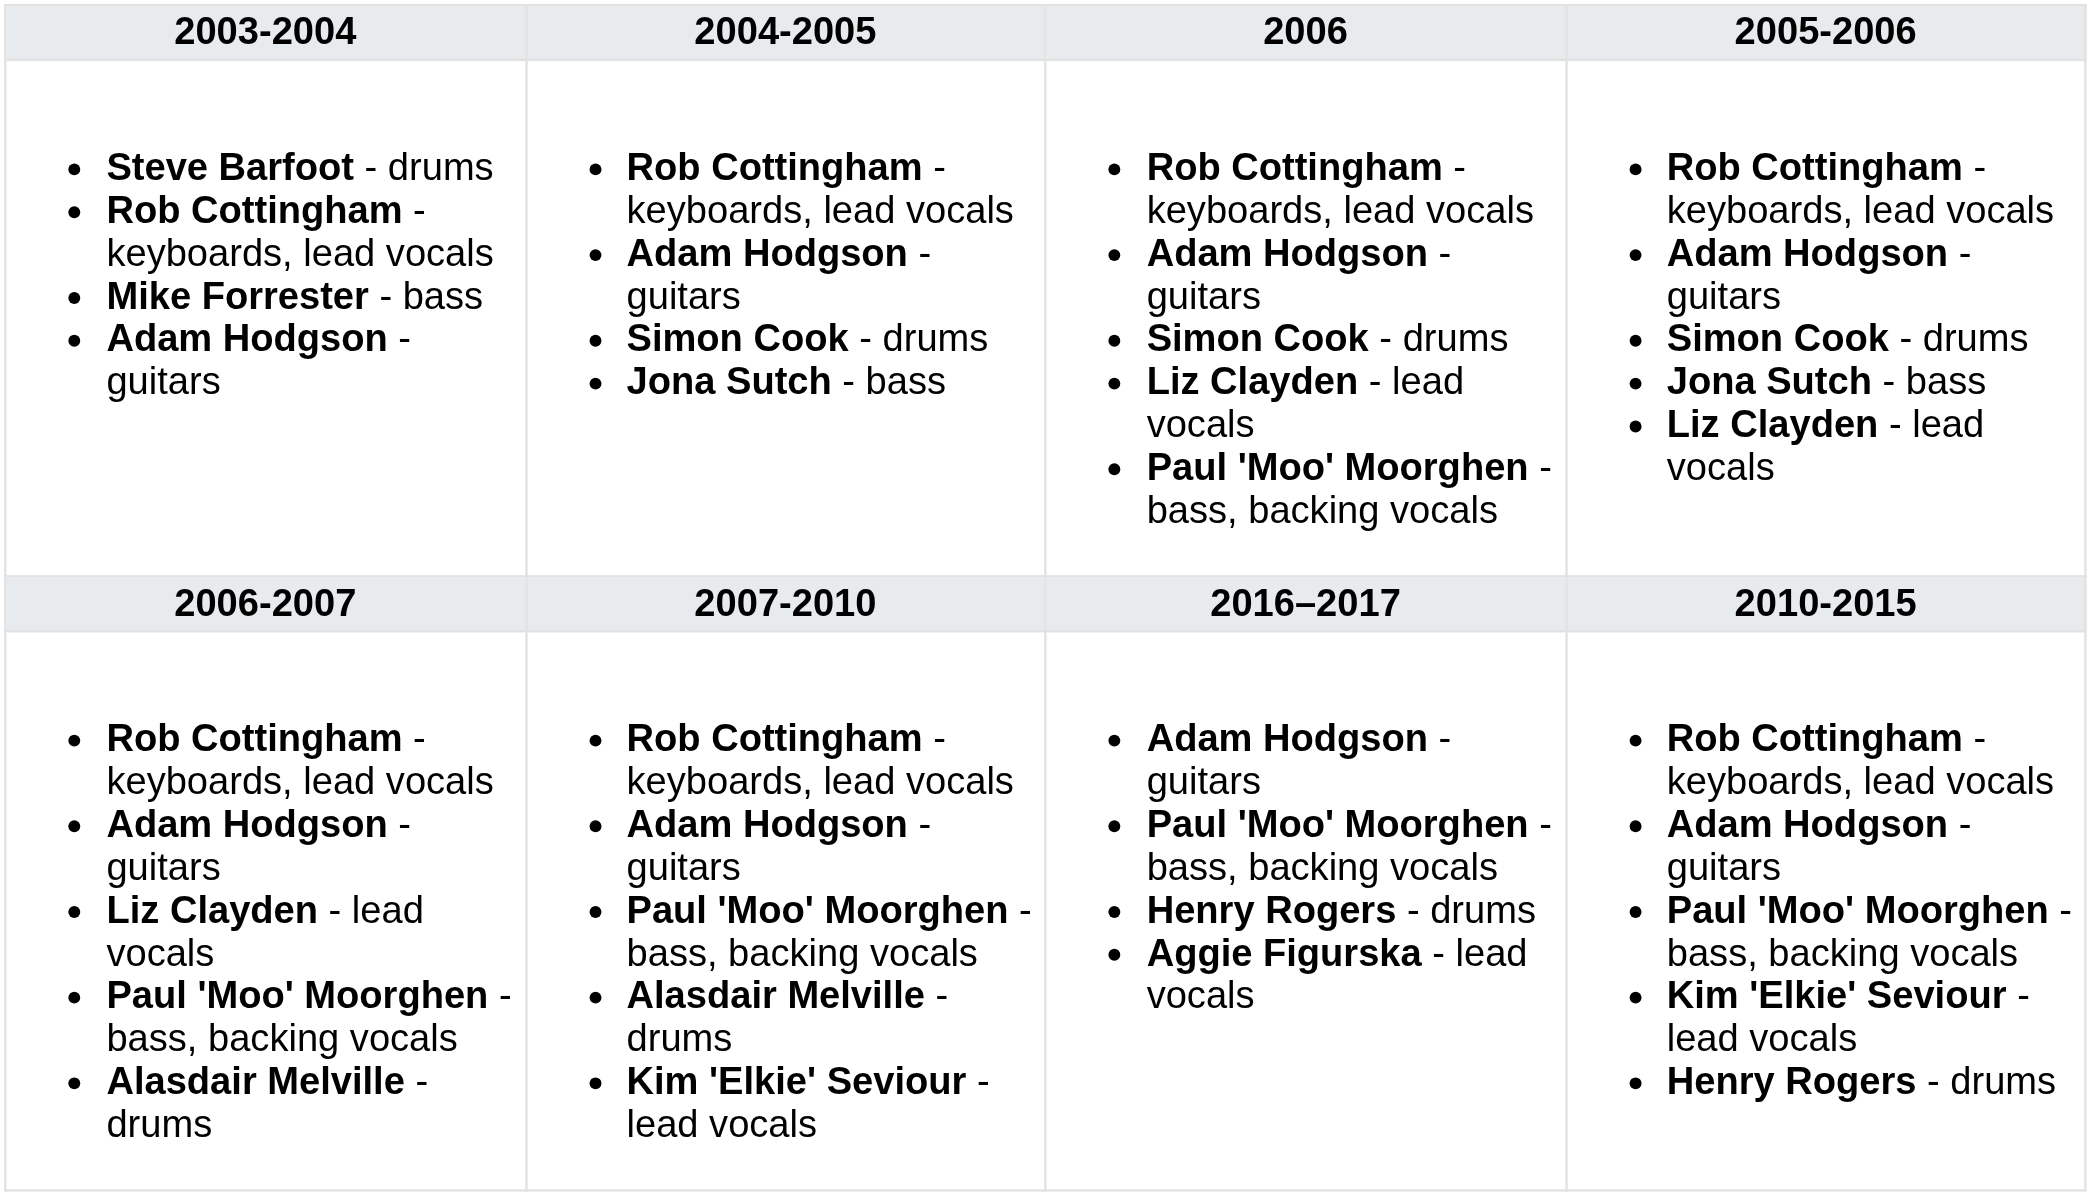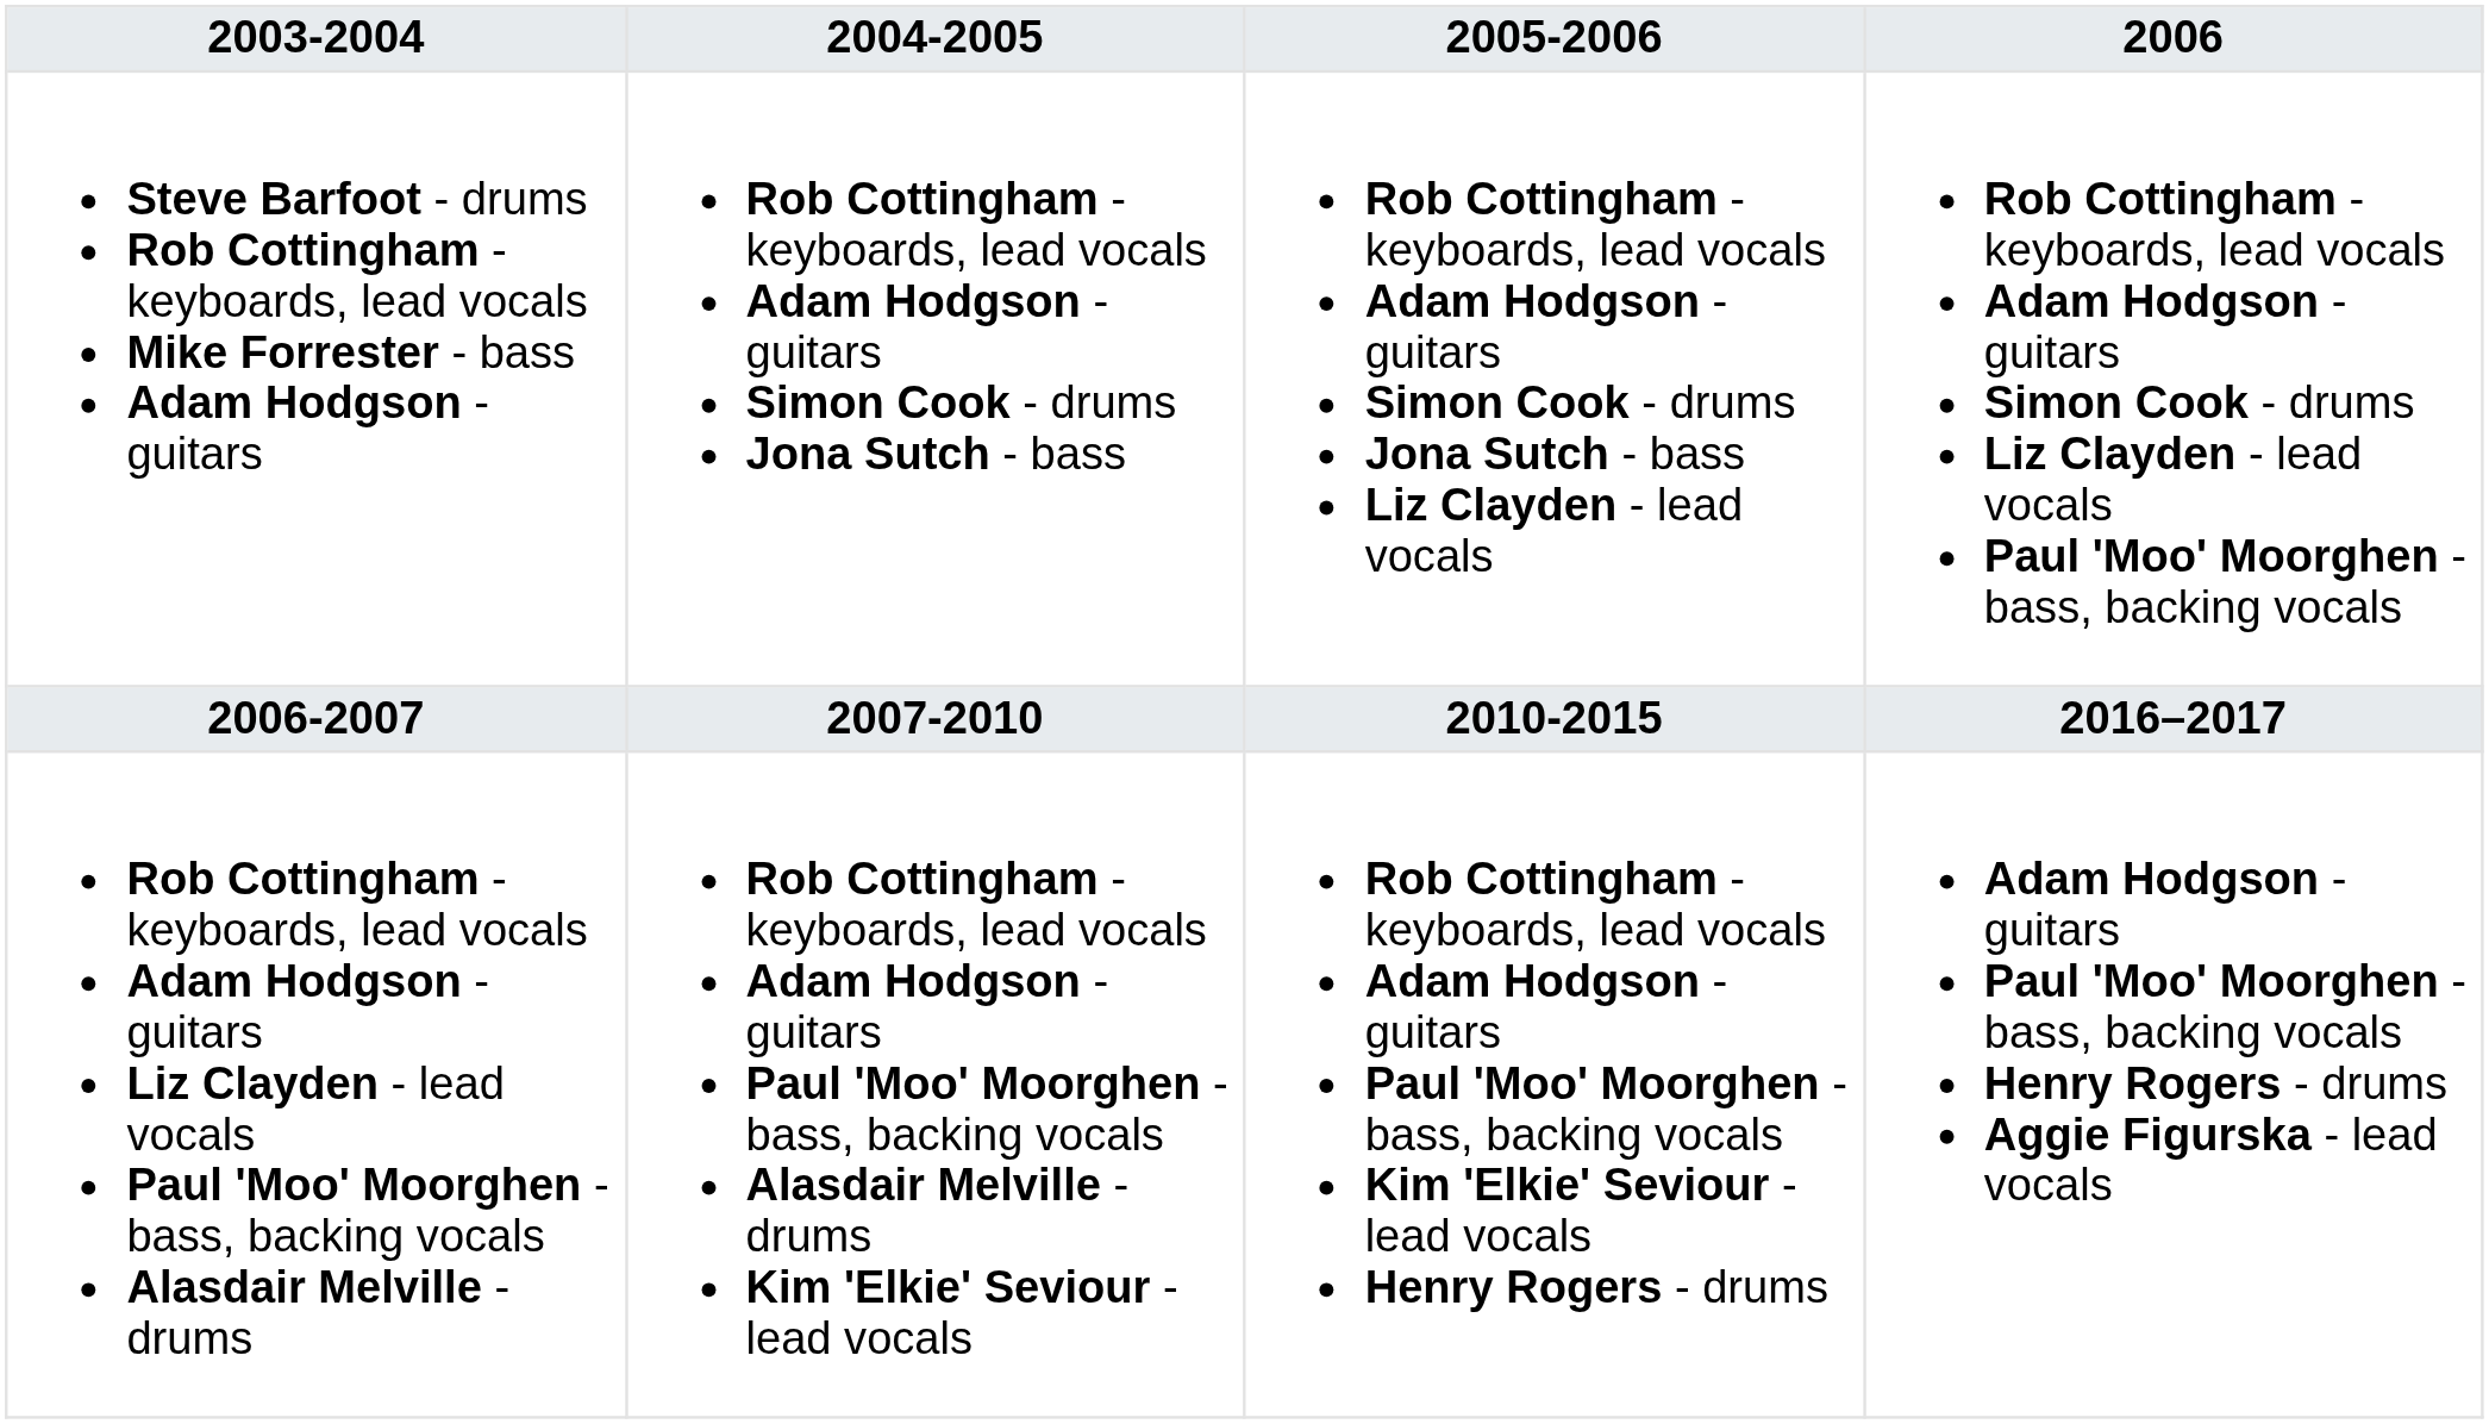columns swapped: 2005-2006 <-> 2006
